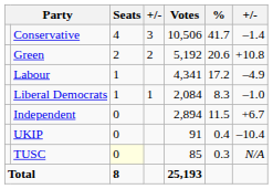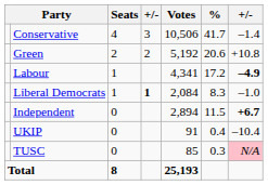Labour | column 7: normal -> bold
Liberal Democrats | column 4: normal -> bold
Independent | column 7: normal -> bold
TUSC | Seats: lightyellow background -> no background
TUSC | column 7: no background -> pink background
